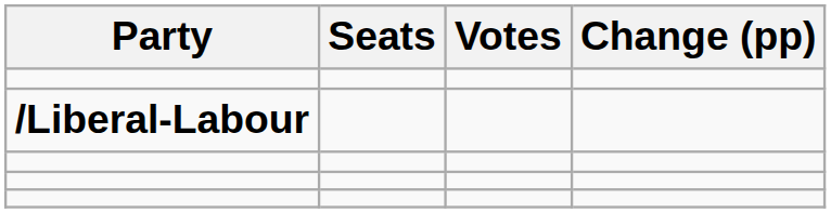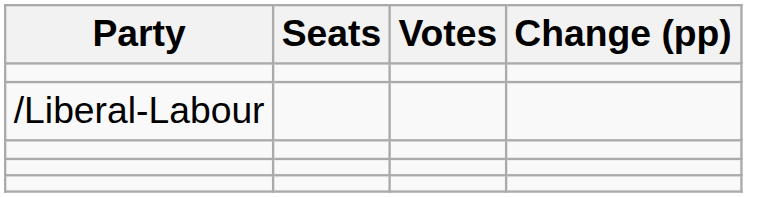/Liberal-Labour | Party: bold -> normal
